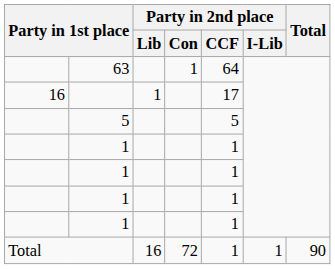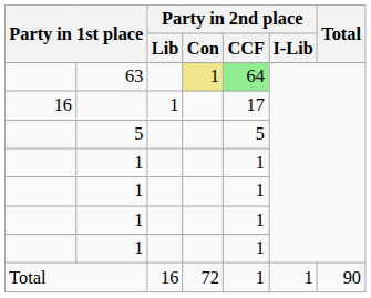63 | Party in 2nd place / Con: no background -> khaki background
63 | Party in 2nd place / CCF: no background -> lightgreen background
